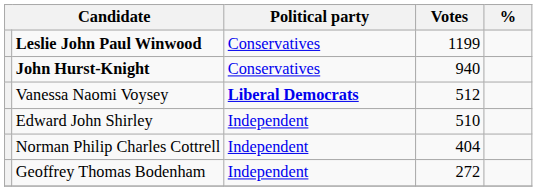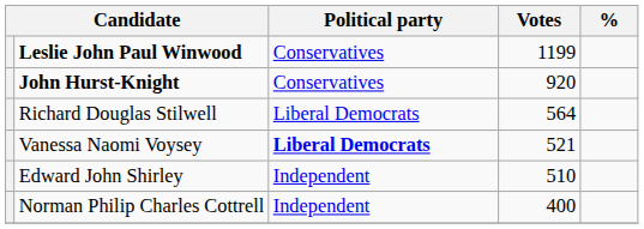John Hurst-Knight | Votes: 940 -> 920
+ row: Richard Douglas Stilwell | Liberal Democrats | 564
Vanessa Naomi Voysey | Votes: 512 -> 521
Norman Philip Charles Cottrell | Votes: 404 -> 400
- row: Geoffrey Thomas Bodenham | Independent | 272
